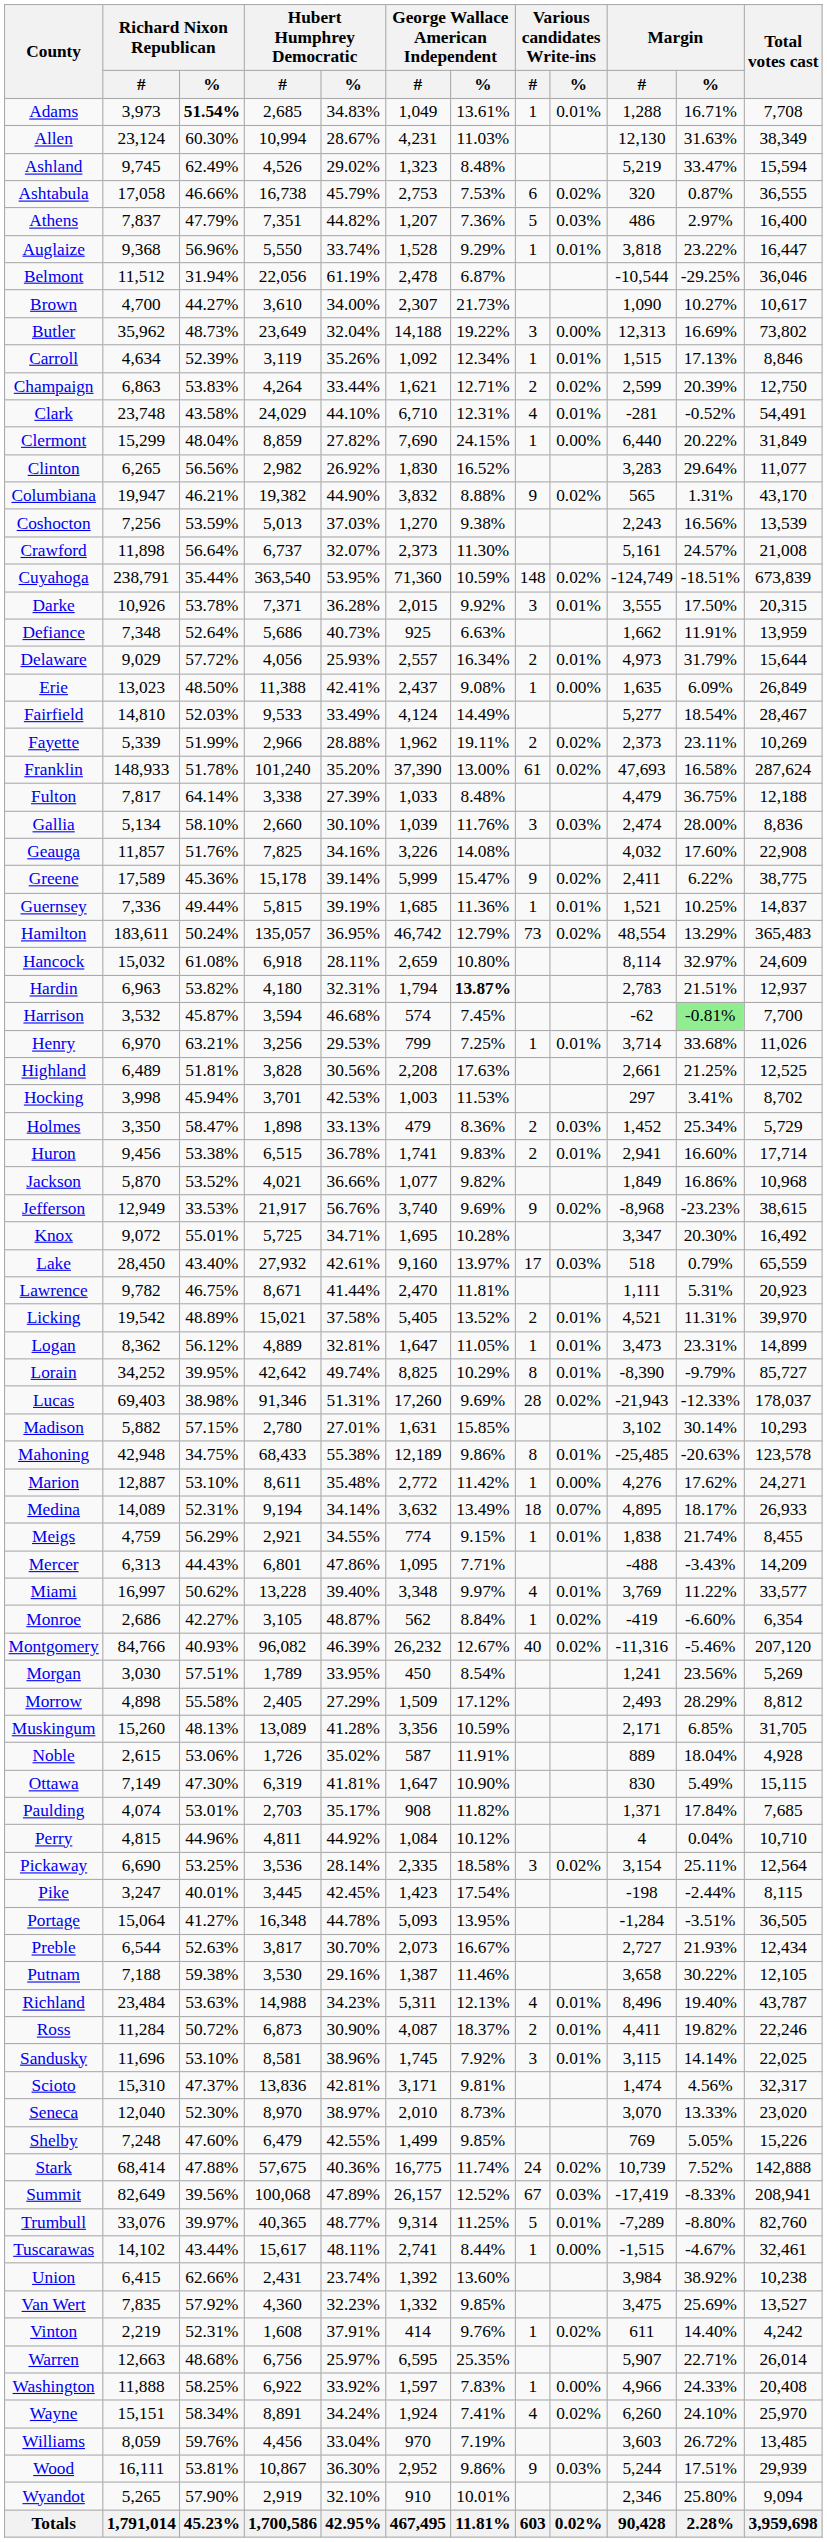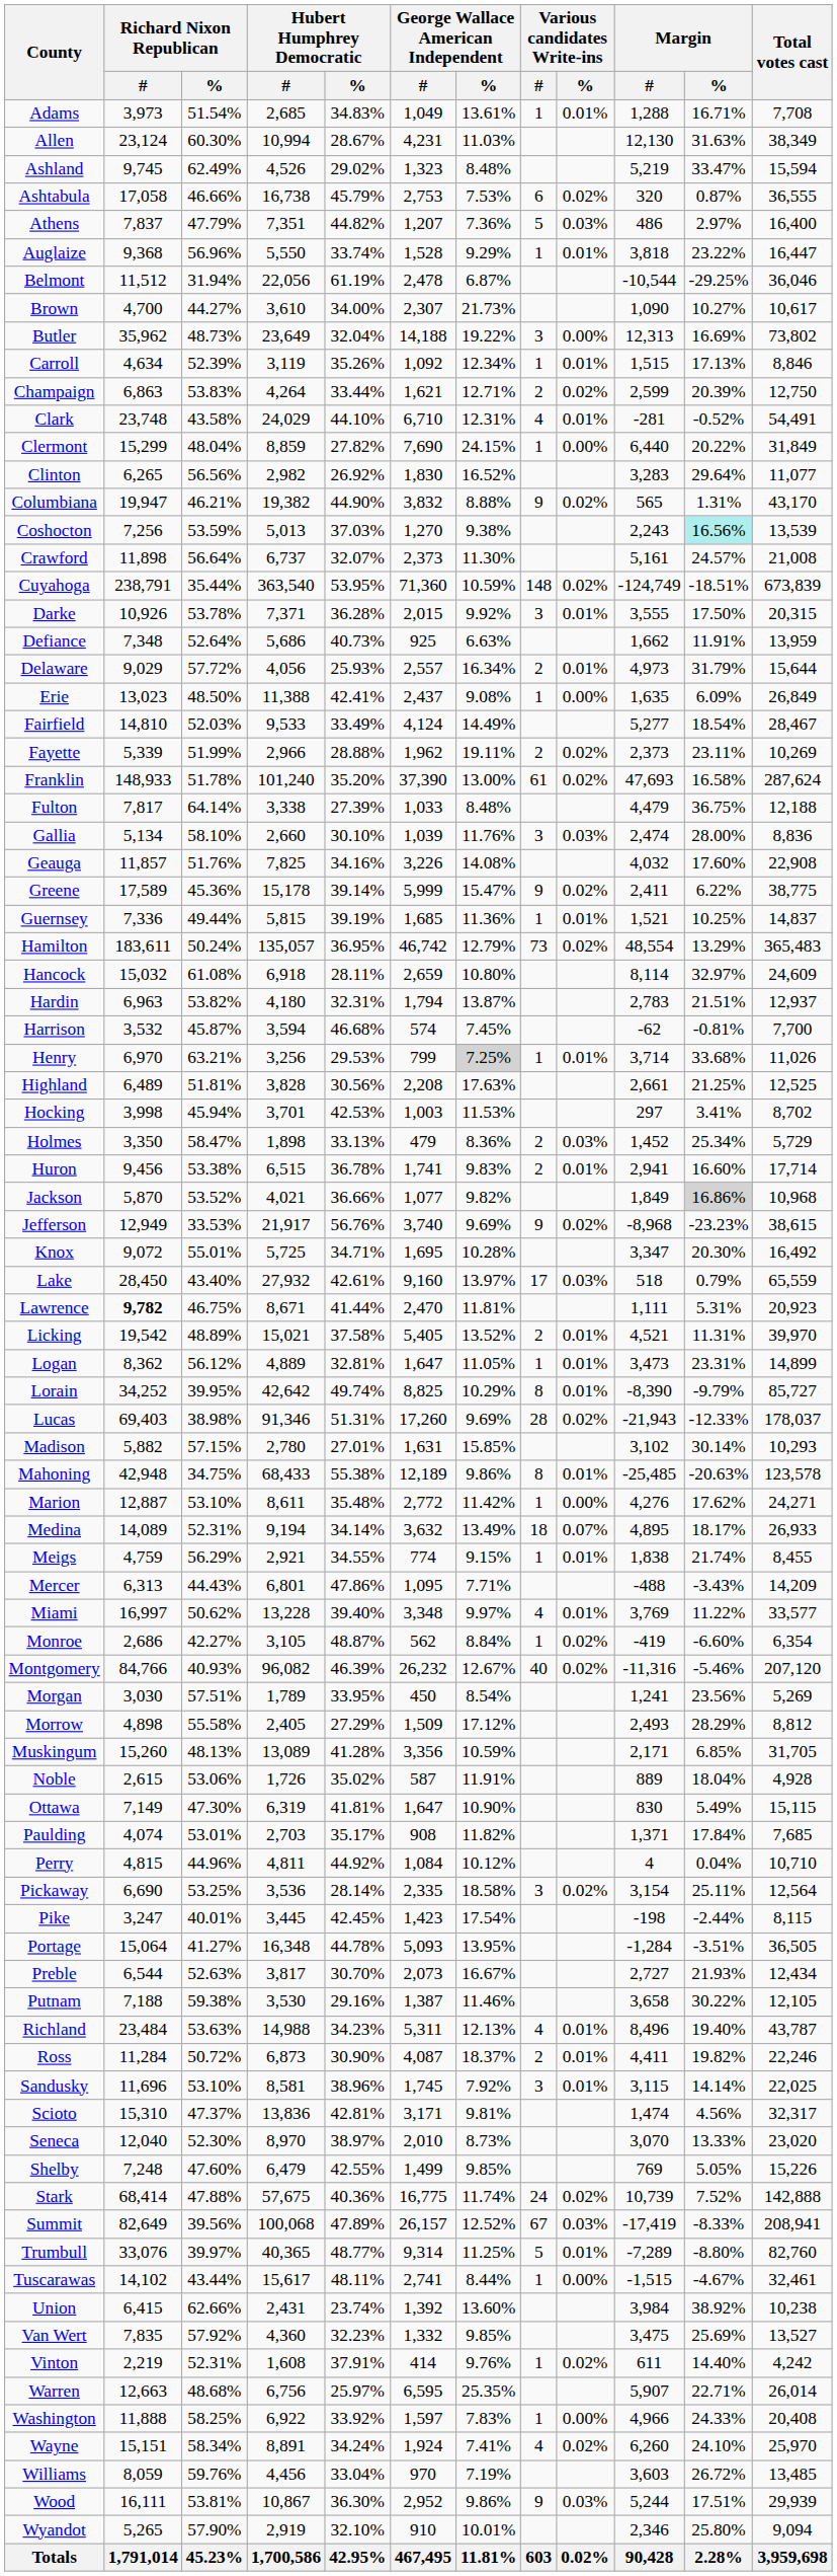Adams | Richard Nixon Republican / %: bold -> normal
Coshocton | Margin / %: no background -> paleturquoise background
Hardin | George Wallace American Independent / %: bold -> normal
Harrison | Margin / %: lightgreen background -> no background
Henry | George Wallace American Independent / %: no background -> lightgrey background
Jackson | Margin / %: no background -> lightgrey background
Lawrence | Richard Nixon Republican / #: normal -> bold
